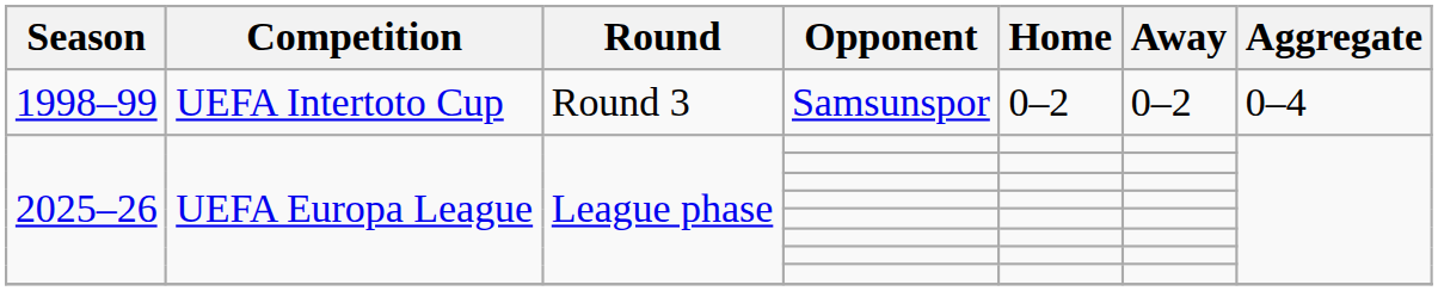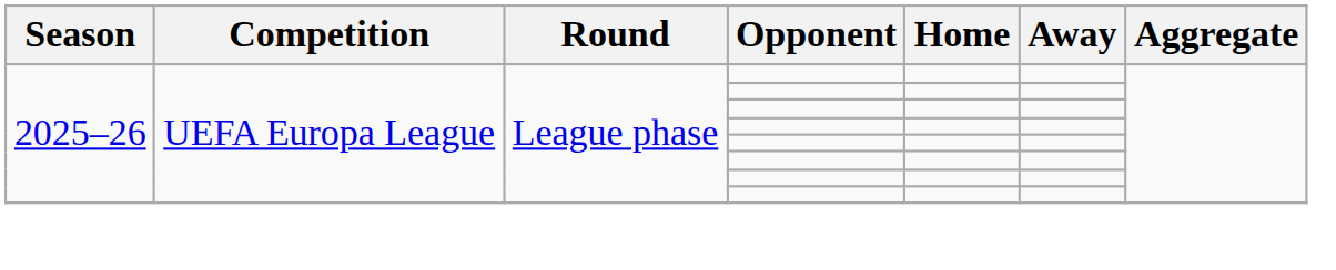- row: 1998–99 | UEFA Intertoto Cup | Round 3 | Samsunspor | 0–2 | 0–2 | 0–4
